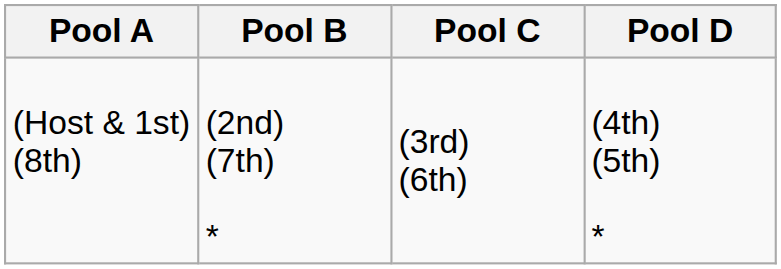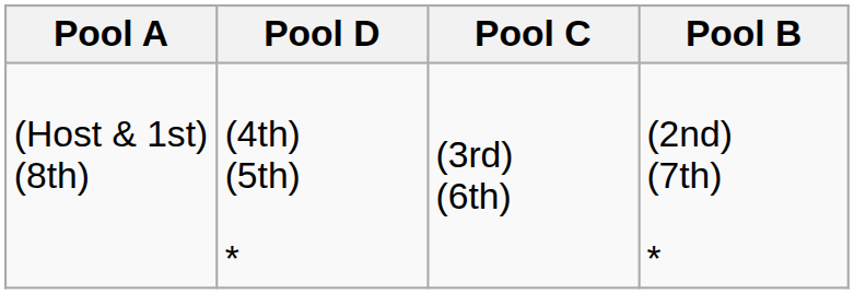columns swapped: Pool B <-> Pool D
